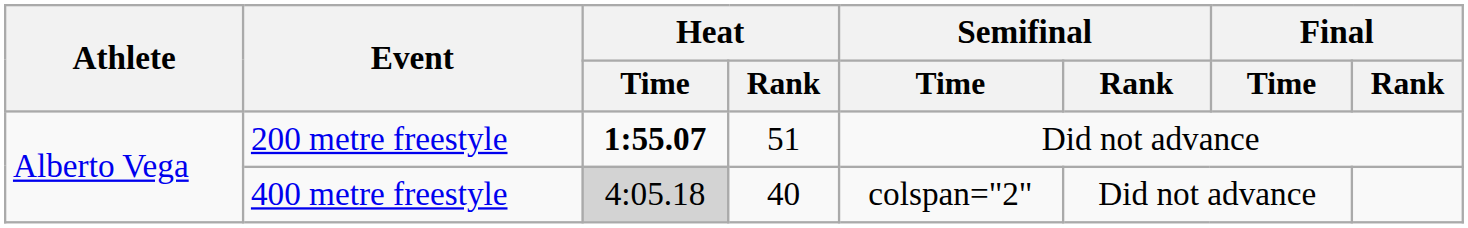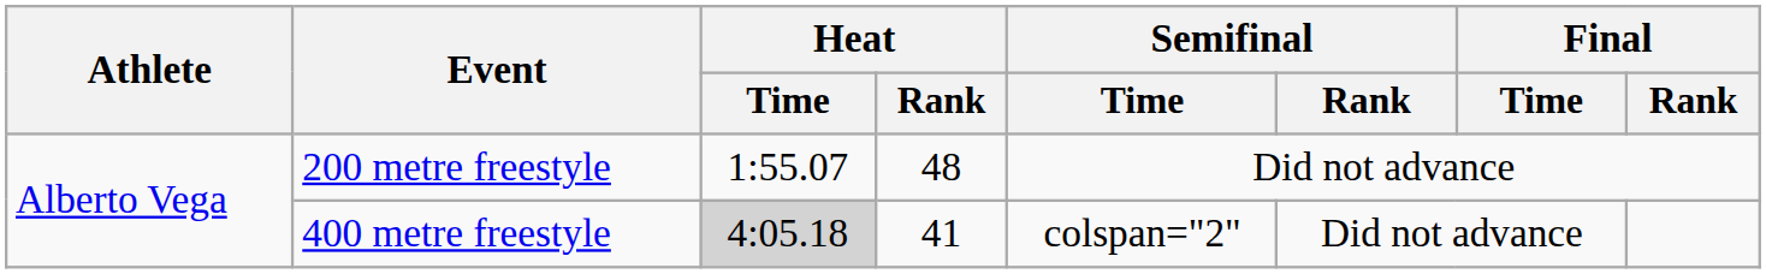200 metre freestyle | Heat / Time: bold -> normal
200 metre freestyle | Heat / Rank: 51 -> 48
400 metre freestyle | Heat / Rank: 40 -> 41
